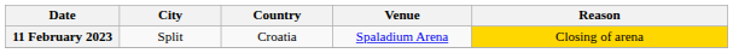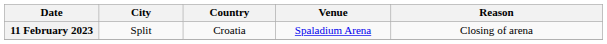11 February 2023 | Reason: gold background -> no background
